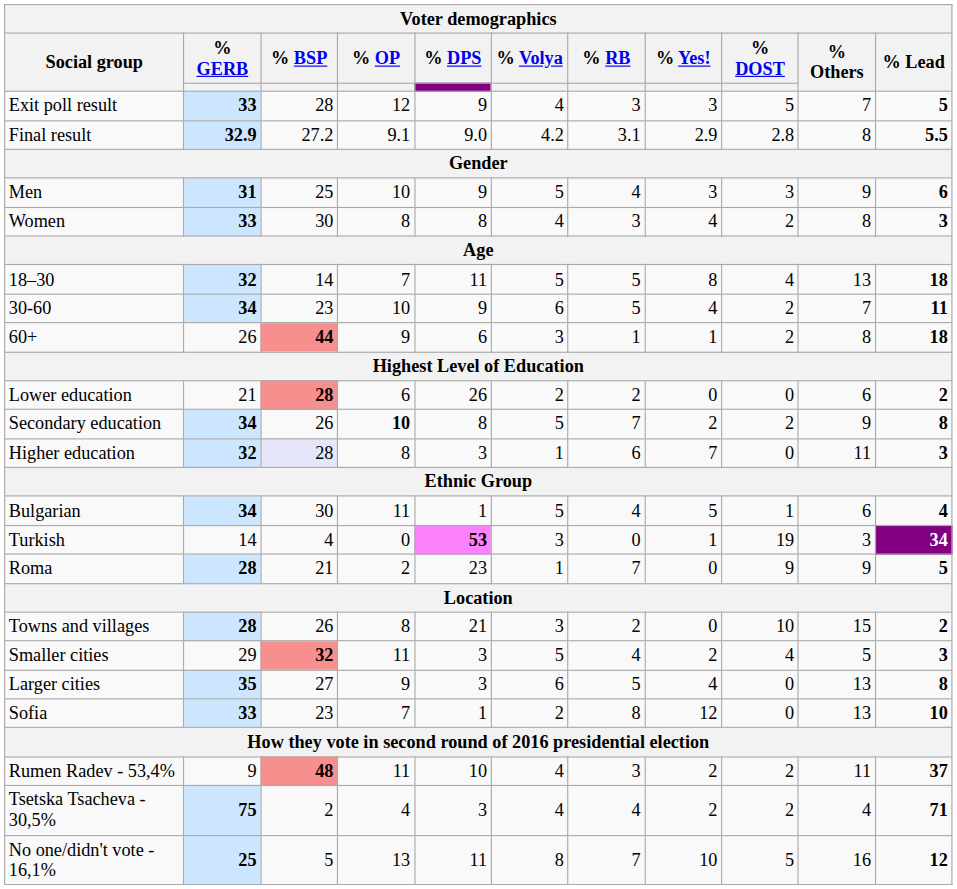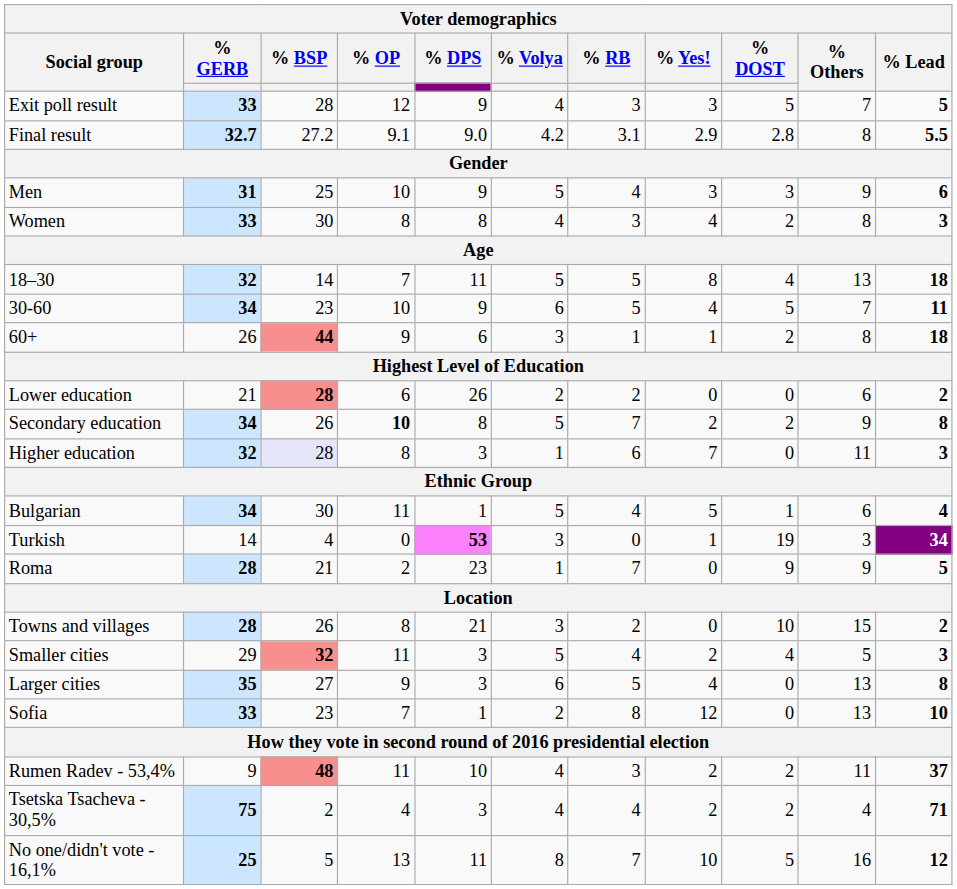Final result | % GERB: 32.9 -> 32.7
30-60 | % DOST: 2 -> 5
